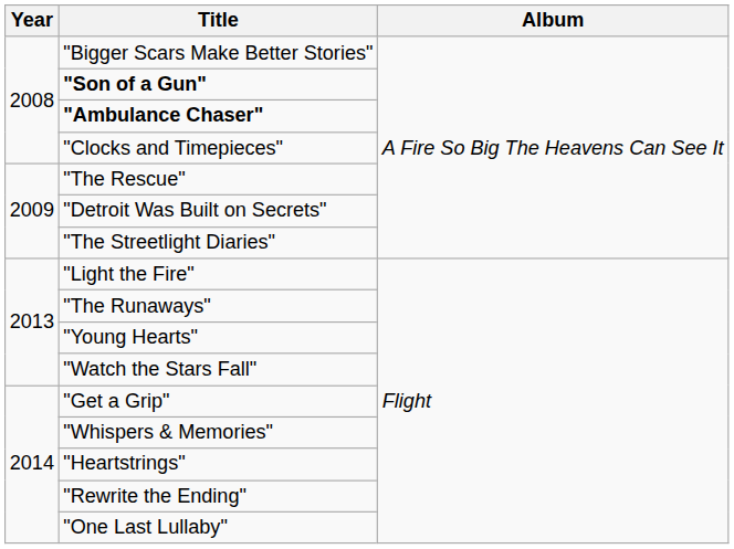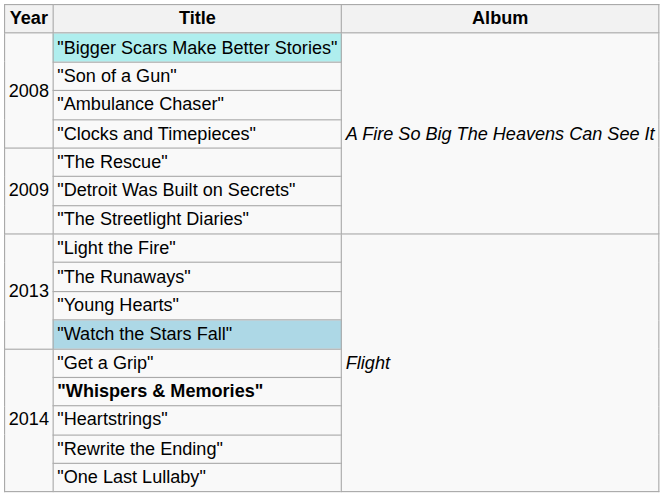"Bigger Scars Make Better Stories" | Title: no background -> paleturquoise background
"Son of a Gun" | Title: bold -> normal
"Ambulance Chaser" | Title: bold -> normal
"Watch the Stars Fall" | Title: no background -> lightblue background
"Whispers & Memories" | Title: normal -> bold
